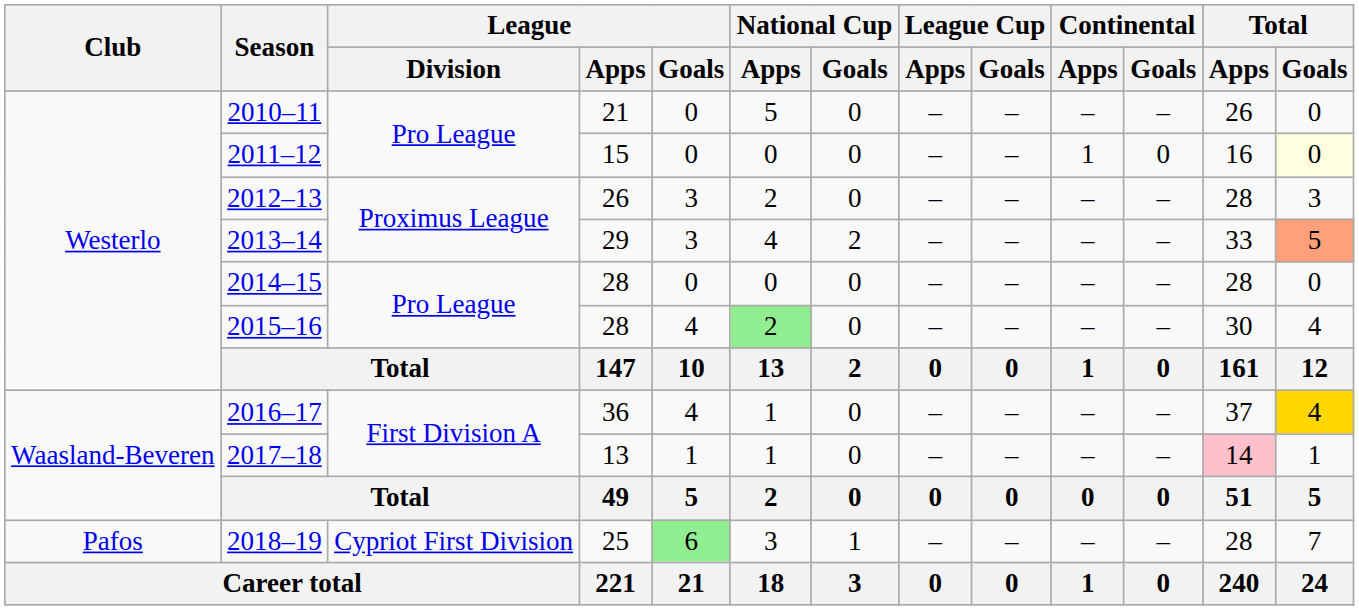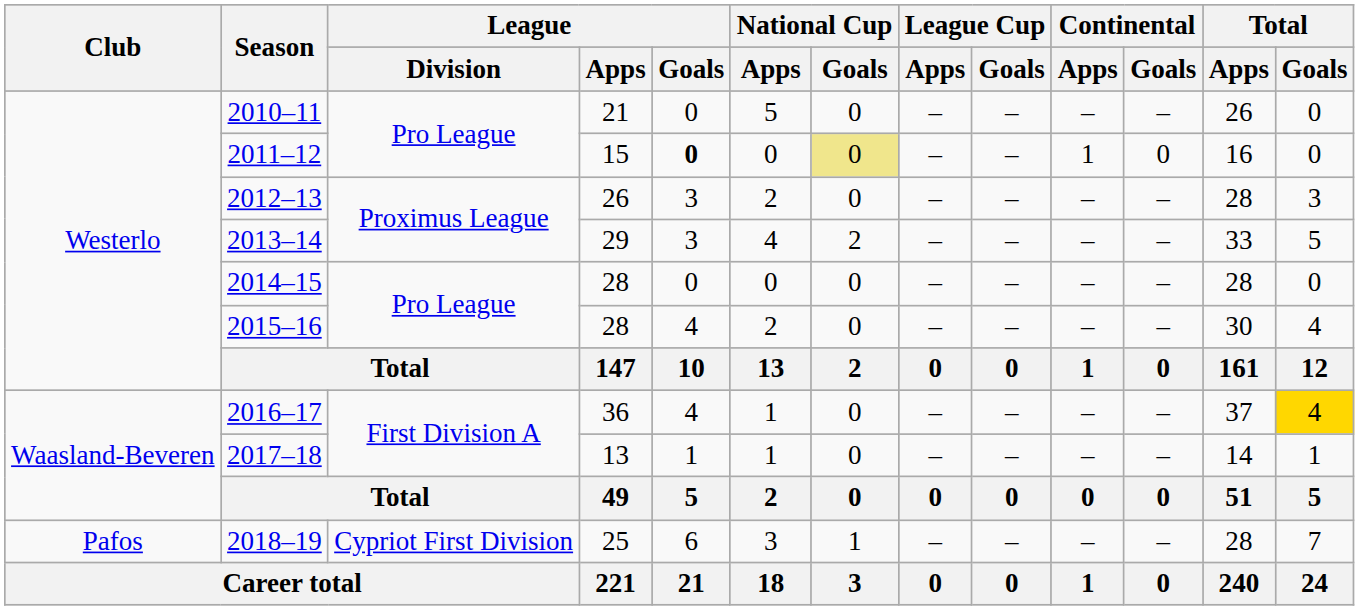2011–12 | League / Goals: normal -> bold
2011–12 | National Cup / Goals: no background -> khaki background
2011–12 | Total / Goals: lightyellow background -> no background
2013–14 | Total / Goals: lightsalmon background -> no background
2015–16 | National Cup / Apps: lightgreen background -> no background
2017–18 | Total / Apps: pink background -> no background
2018–19 | League / Goals: lightgreen background -> no background
